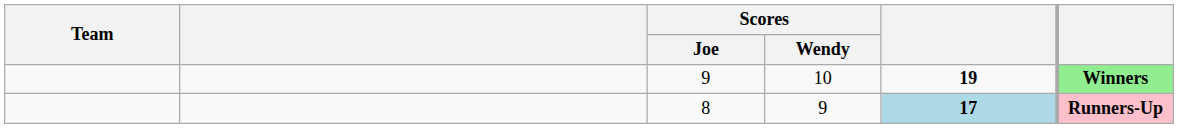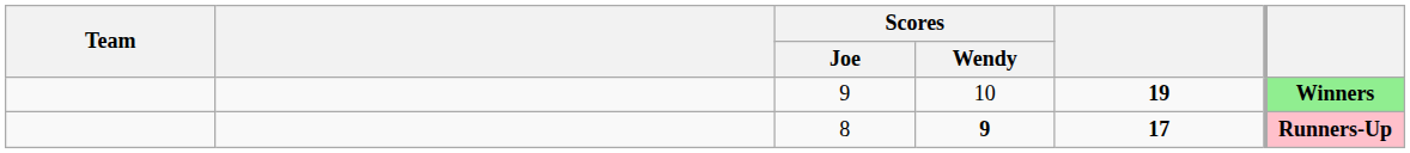8 | Scores / Wendy: normal -> bold
8 | column 5: lightblue background -> no background
